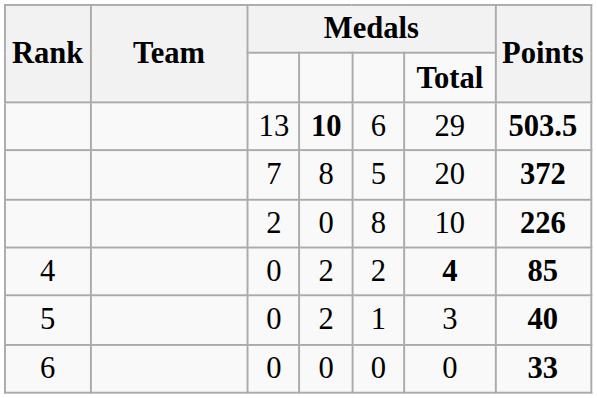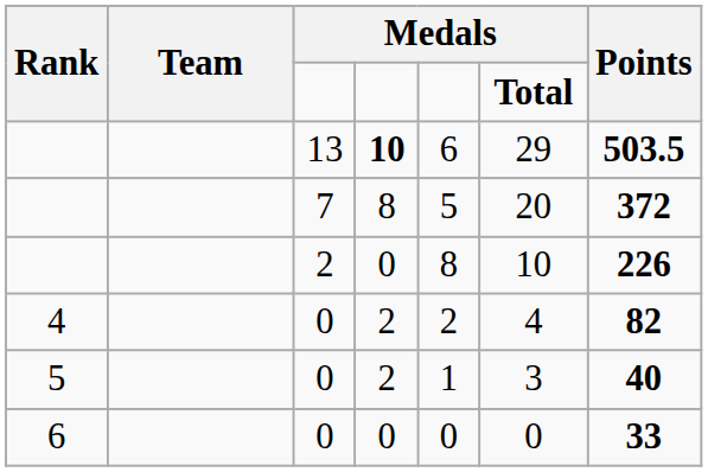row 6 | column 6: bold -> normal
row 6 | Points: 85 -> 82
